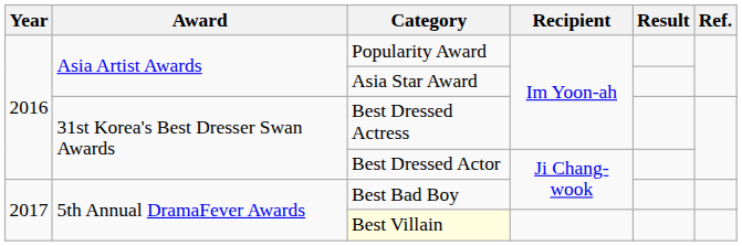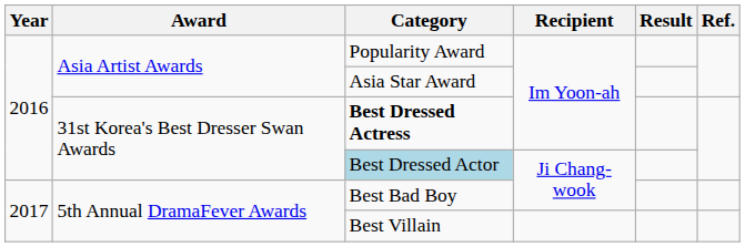Best Dressed Actress | Category: normal -> bold
Best Dressed Actor | Category: no background -> lightblue background
Best Villain | Category: lightyellow background -> no background
